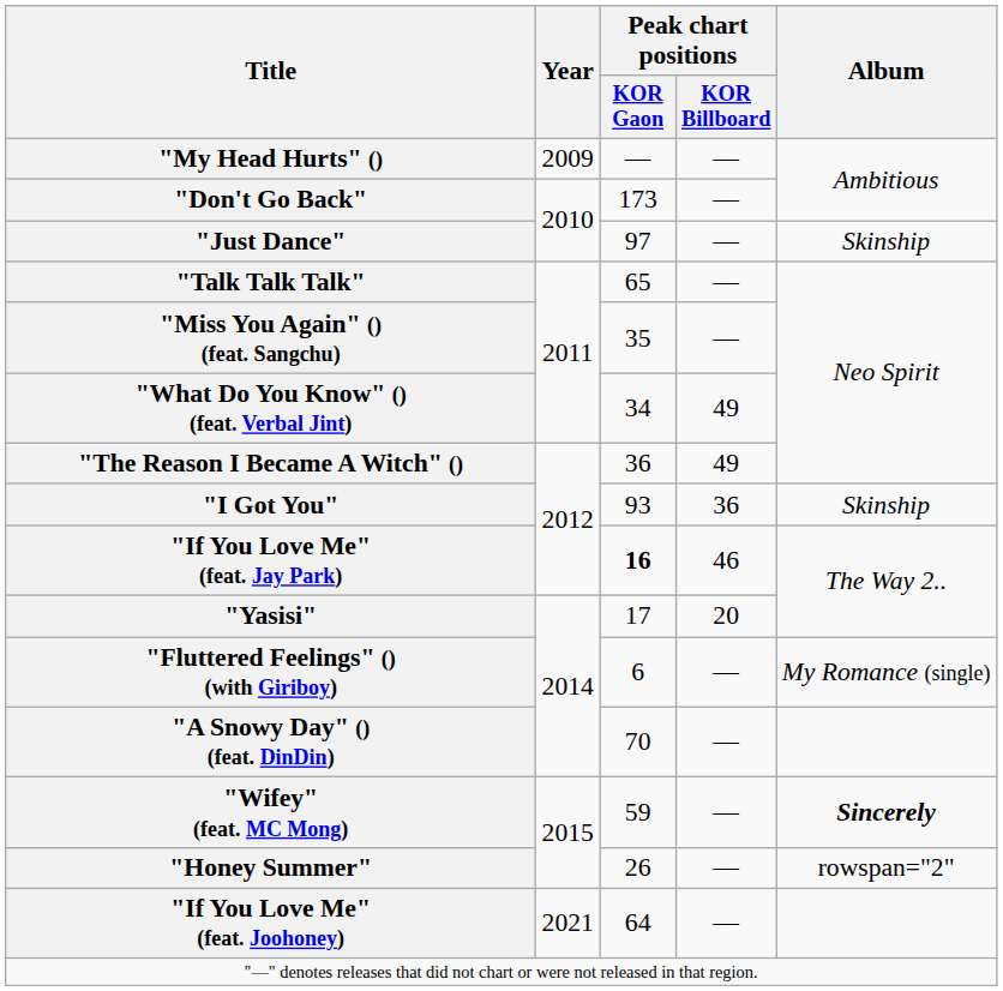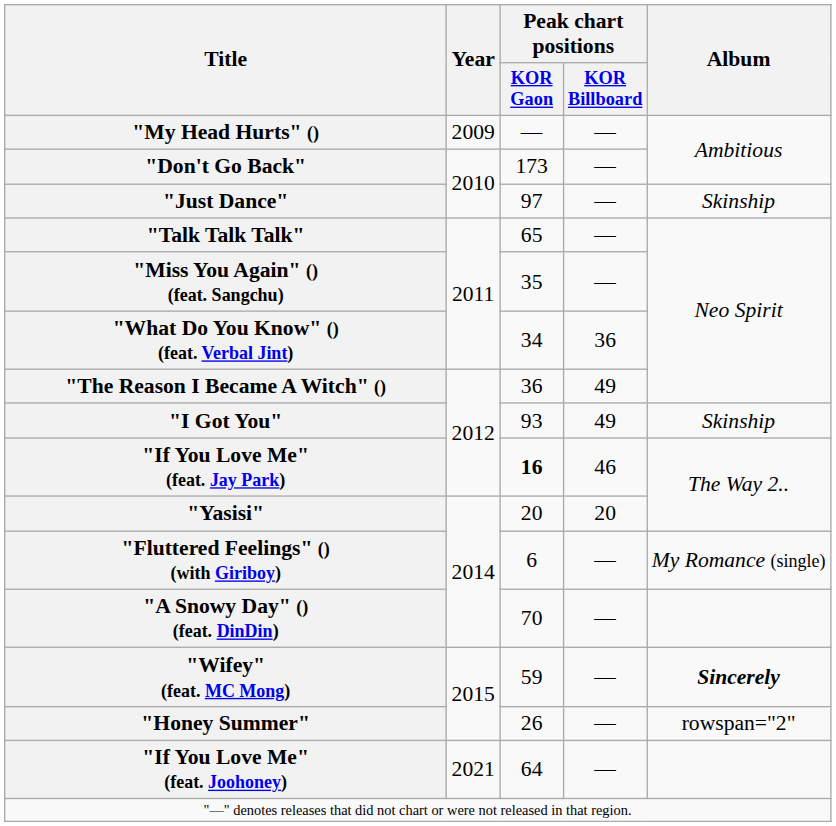"What Do You Know" () (feat. Verbal Jint) | Peak chart positions / KOR Billboard: 49 -> 36
"I Got You" | Peak chart positions / KOR Billboard: 36 -> 49
"Yasisi" | Peak chart positions / KOR Gaon: 17 -> 20
